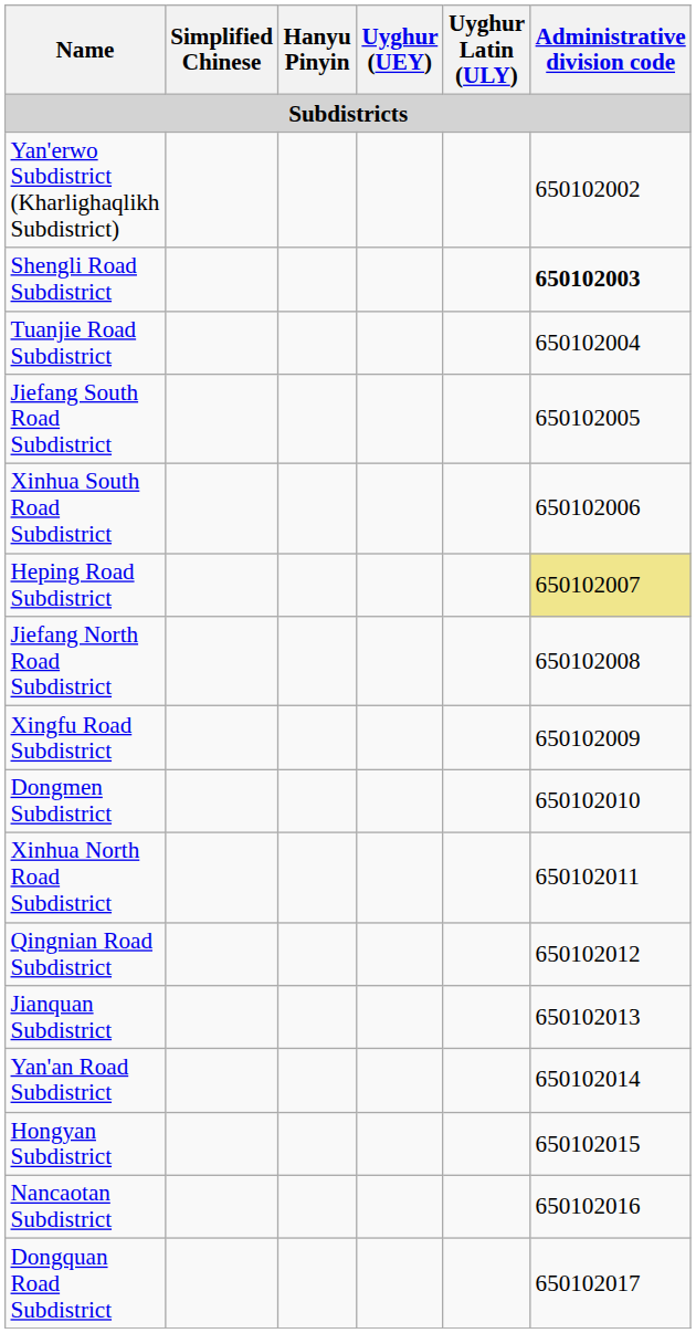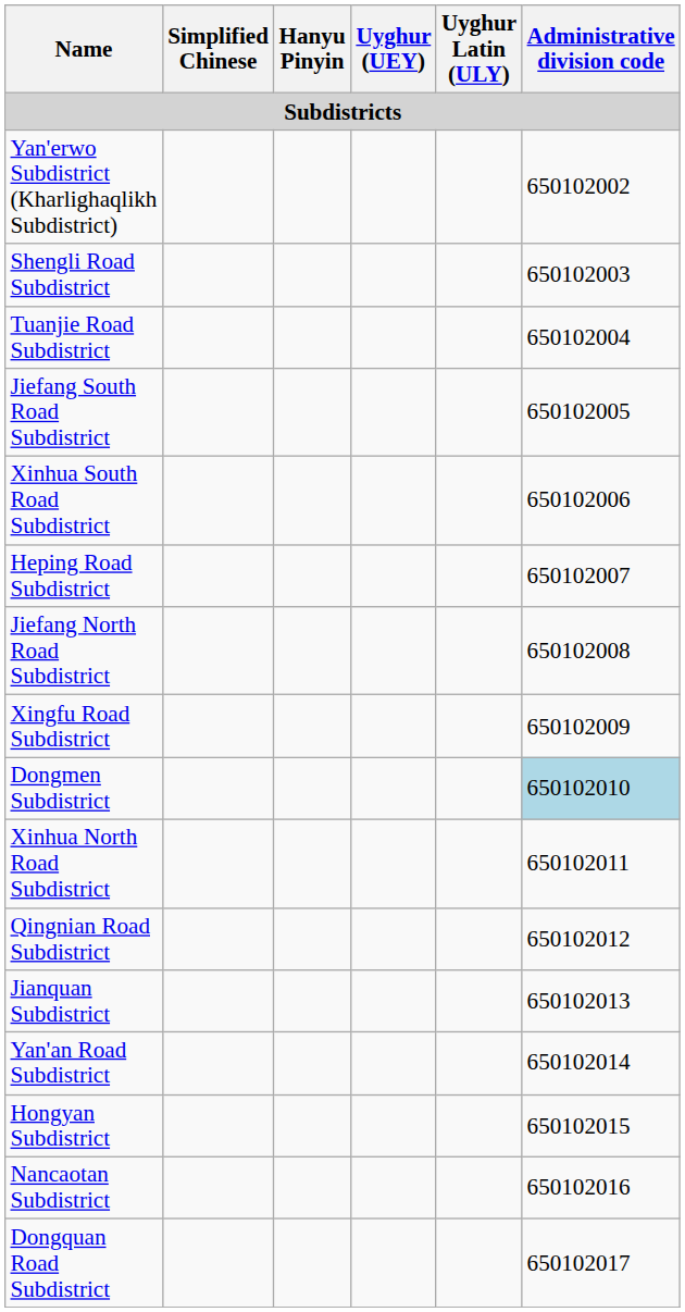Shengli Road Subdistrict | Administrative division code: bold -> normal
Heping Road Subdistrict | Administrative division code: khaki background -> no background
Dongmen Subdistrict | Administrative division code: no background -> lightblue background
